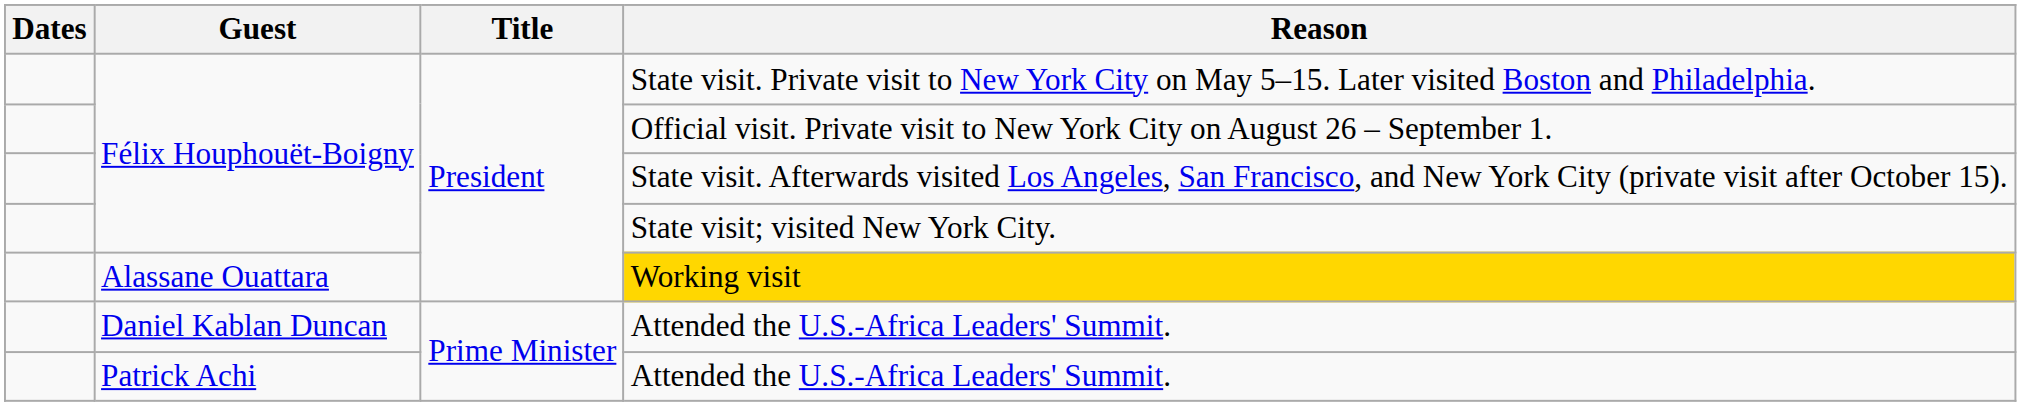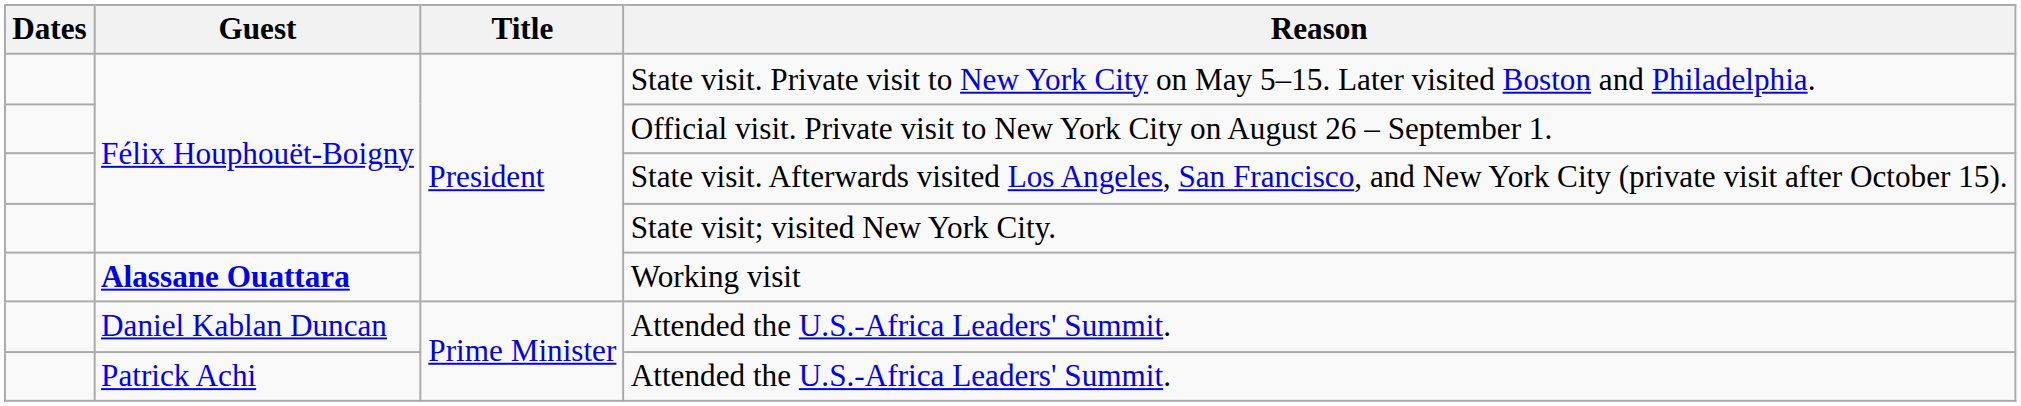Working visit | Guest: normal -> bold
Working visit | Reason: gold background -> no background
